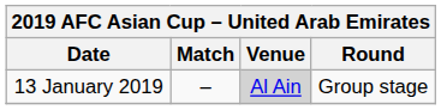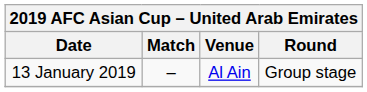13 January 2019 | Venue: lightgrey background -> no background
